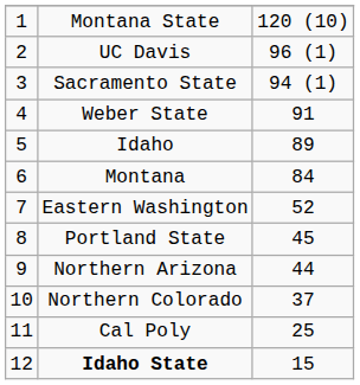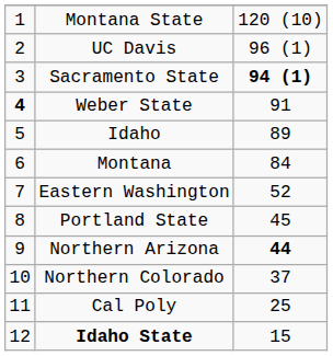Sacramento State | column 3: normal -> bold
Weber State | column 1: normal -> bold
Northern Arizona | column 3: normal -> bold
